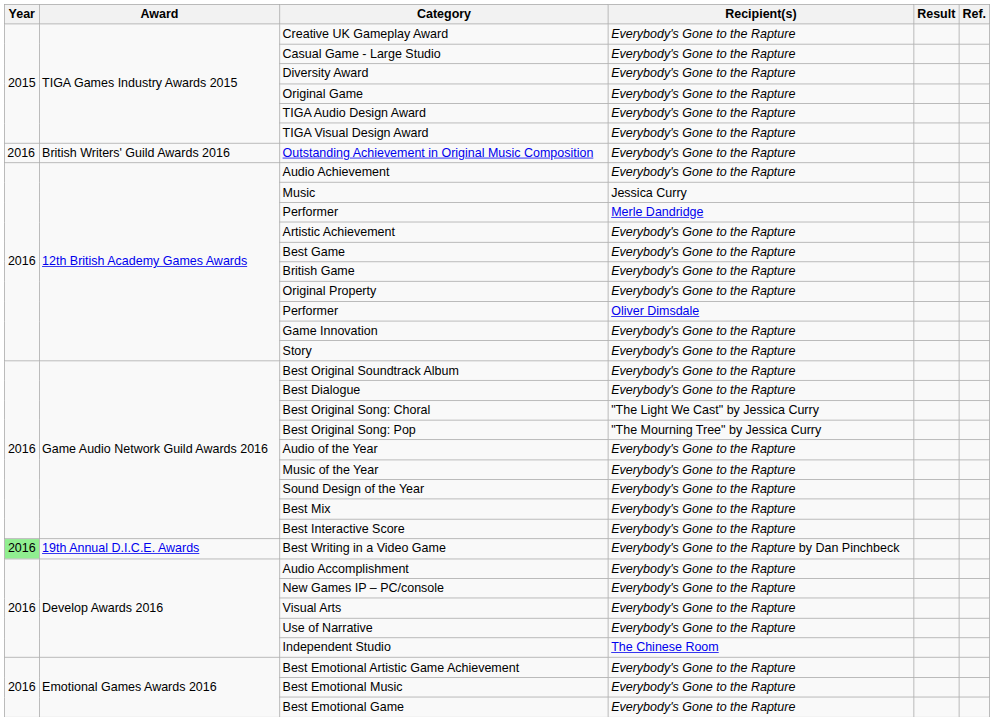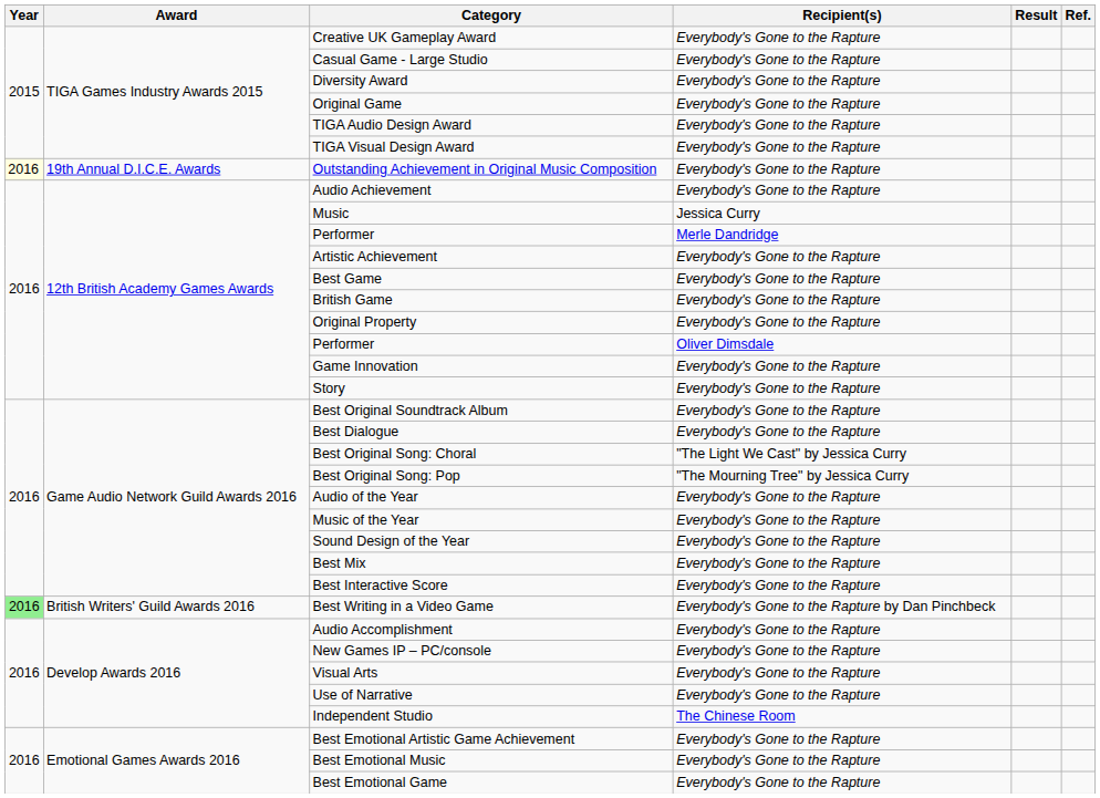Outstanding Achievement in Original Music Composition | Year: no background -> lightyellow background
Outstanding Achievement in Original Music Composition | Award: British Writers' Guild Awards 2016 -> 19th Annual D.I.C.E. Awards
Best Writing in a Video Game | Award: 19th Annual D.I.C.E. Awards -> British Writers' Guild Awards 2016
